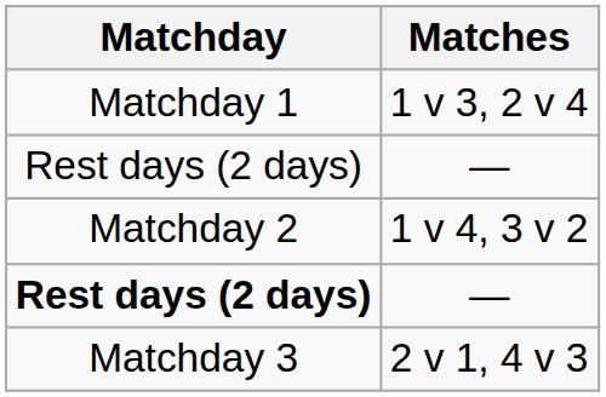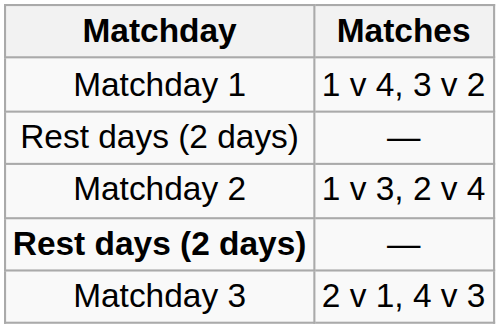row 2 | Matches: 1 v 3, 2 v 4 -> 1 v 4, 3 v 2
row 4 | Matches: 1 v 4, 3 v 2 -> 1 v 3, 2 v 4
